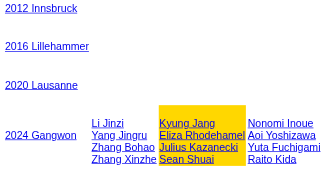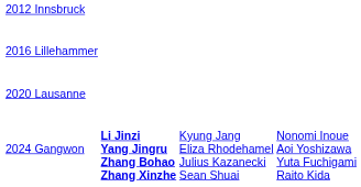2024 Gangwon | column 2: normal -> bold
2024 Gangwon | column 3: gold background -> no background
